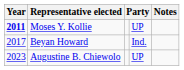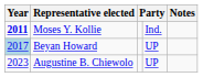Moses Y. Kollie | column 4: UP -> Ind.
Beyan Howard | Year: no background -> lightblue background
Beyan Howard | column 4: Ind. -> UP
